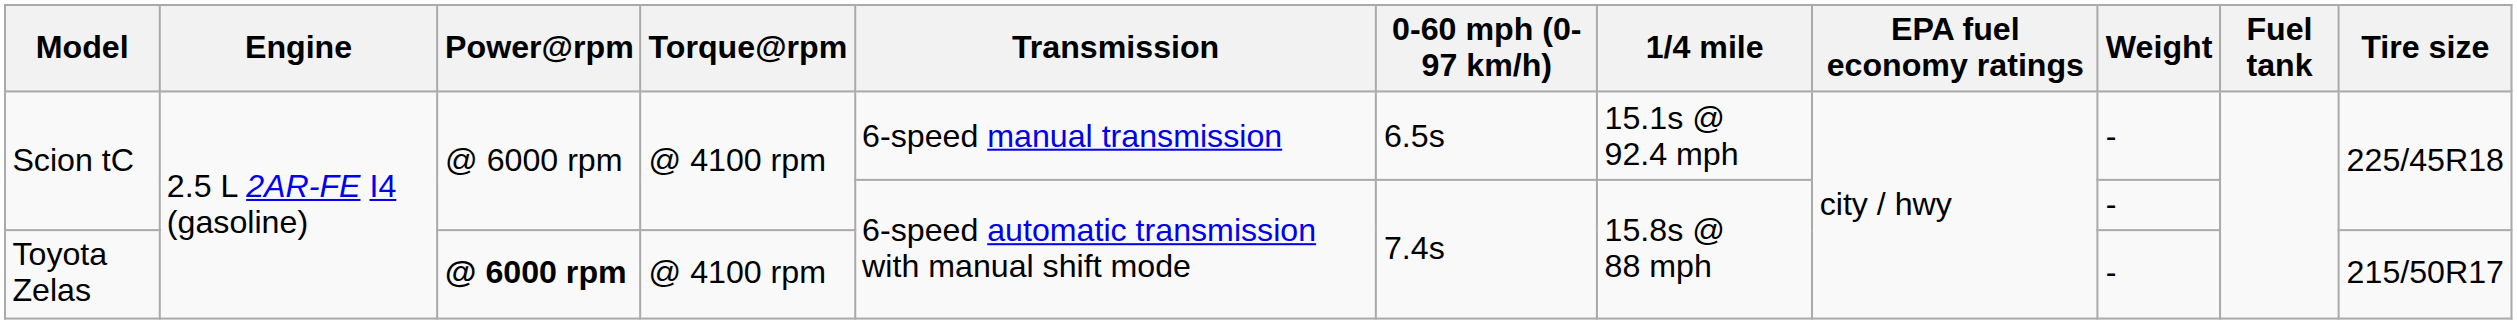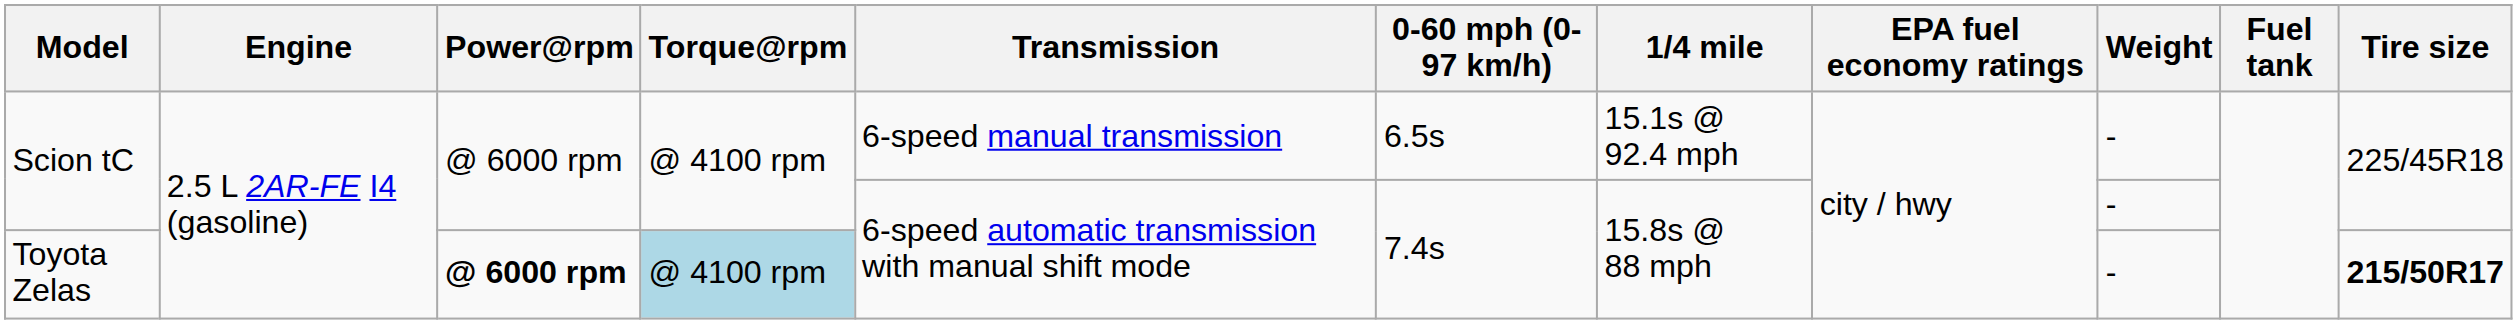Toyota Zelas | Torque@rpm: no background -> lightblue background
Toyota Zelas | Tire size: normal -> bold
